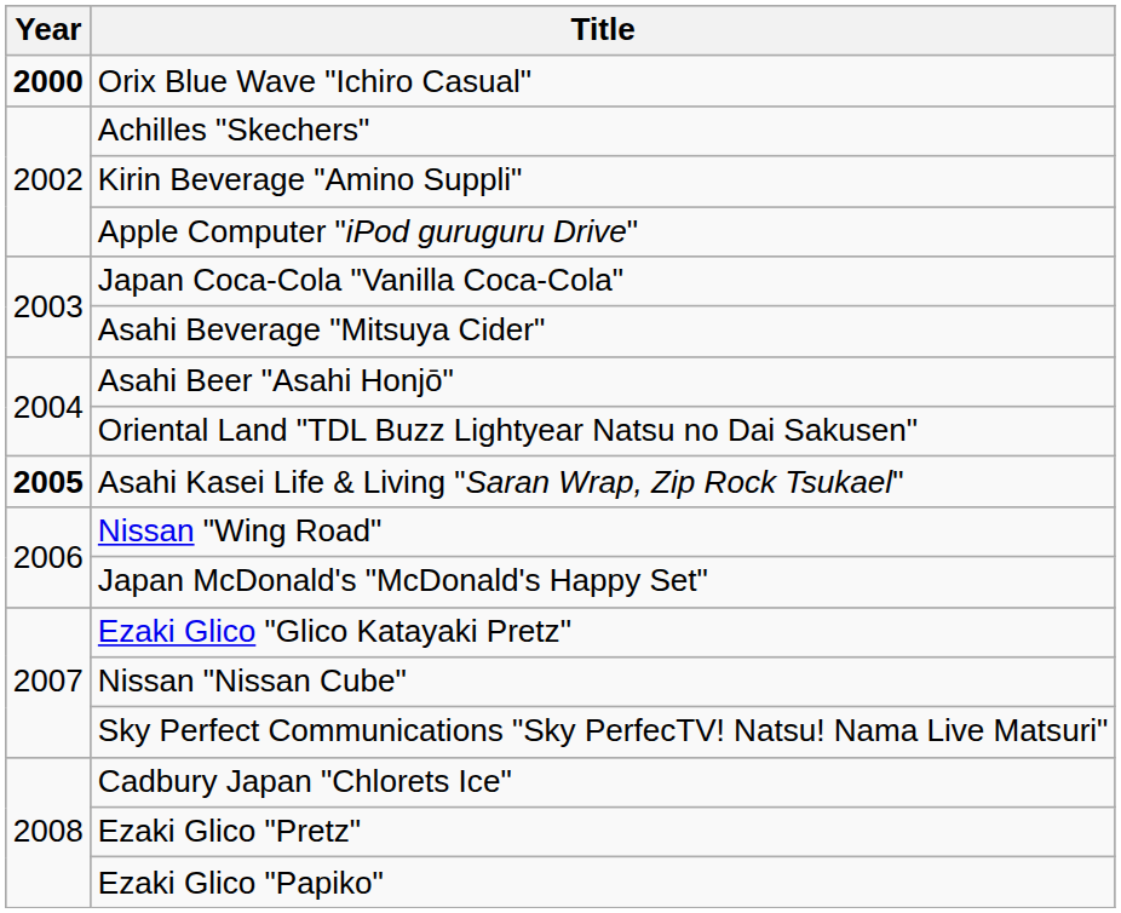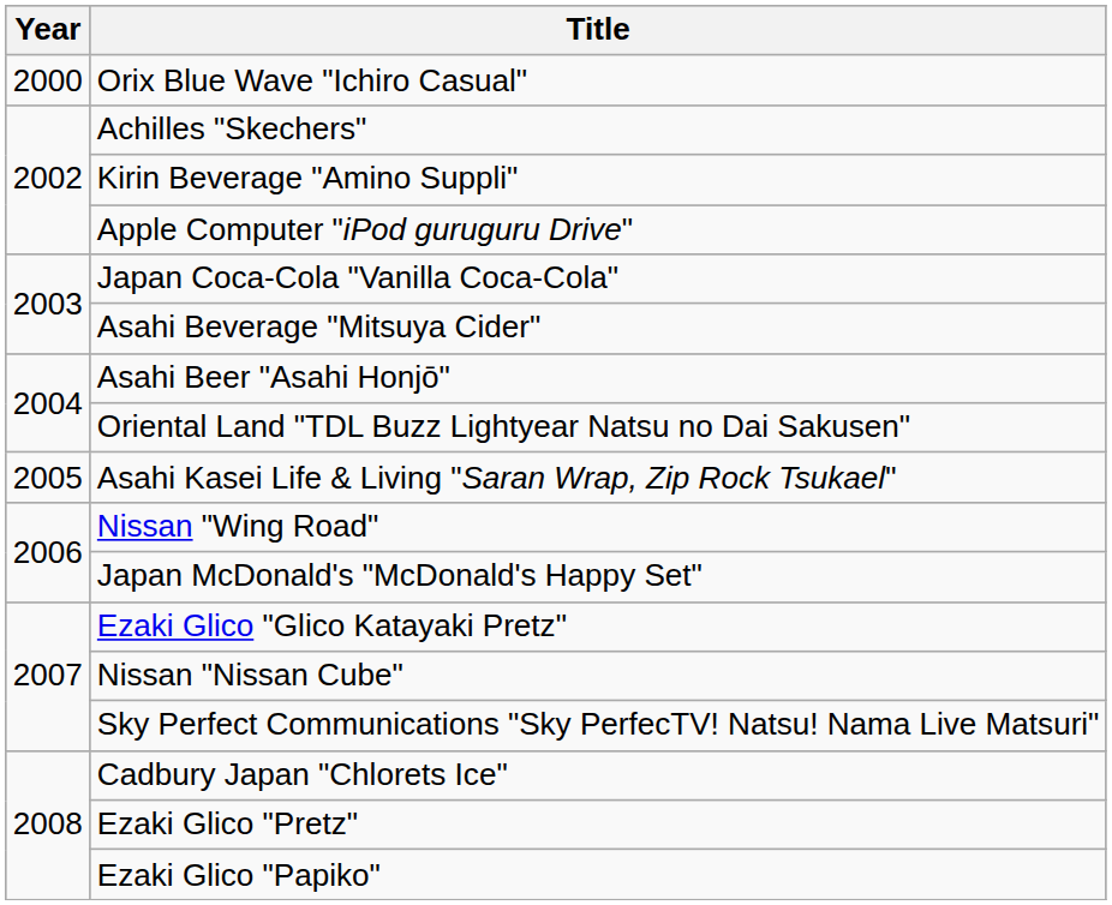Orix Blue Wave "Ichiro Casual" | Year: bold -> normal
Asahi Kasei Life & Living "Saran Wrap, Zip Rock Tsukael" | Year: bold -> normal
